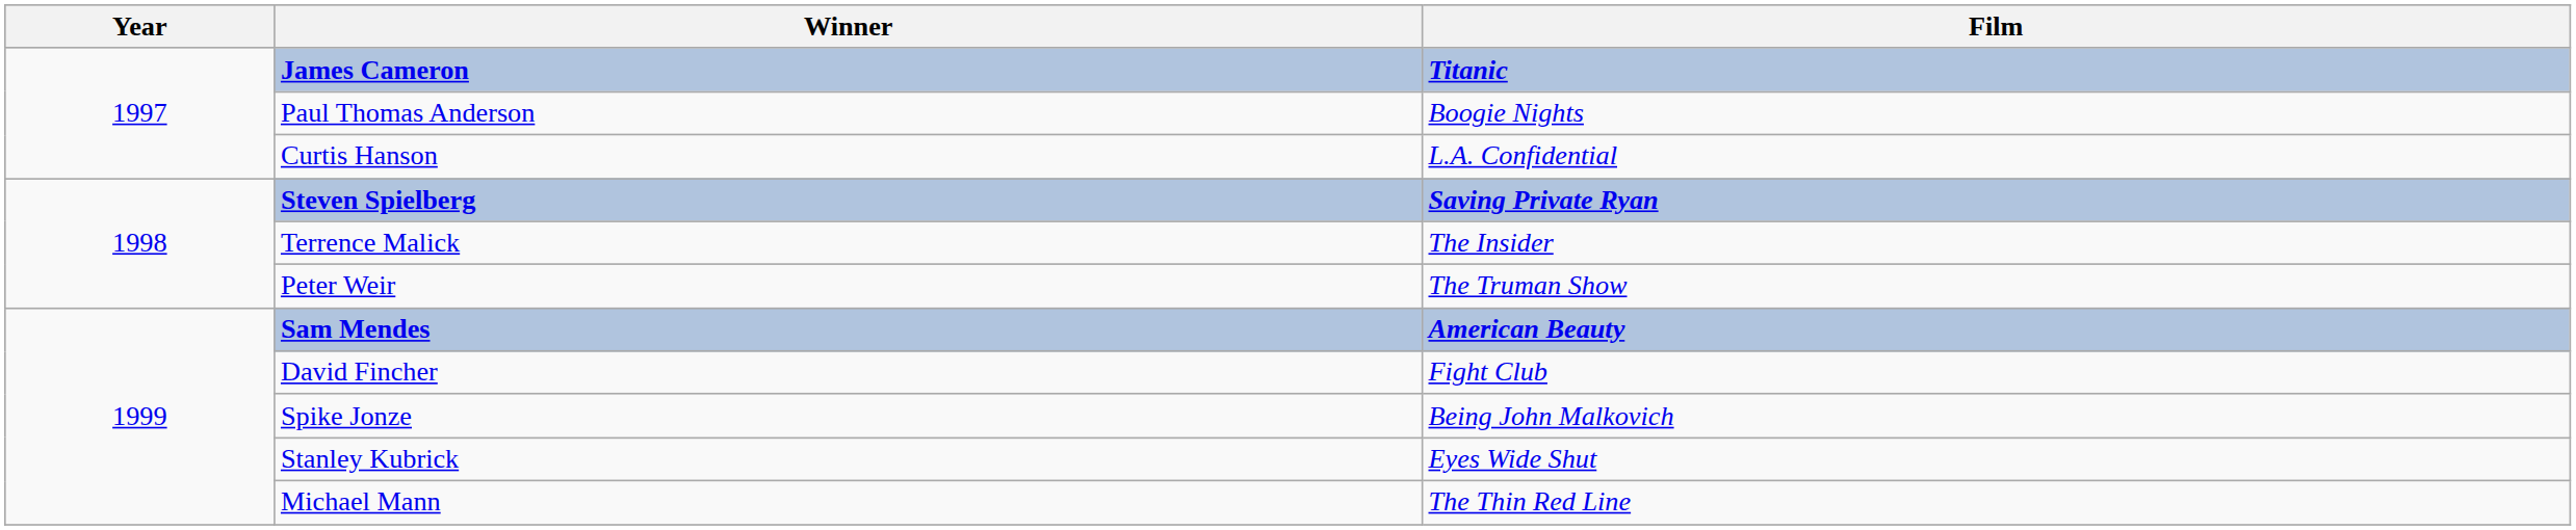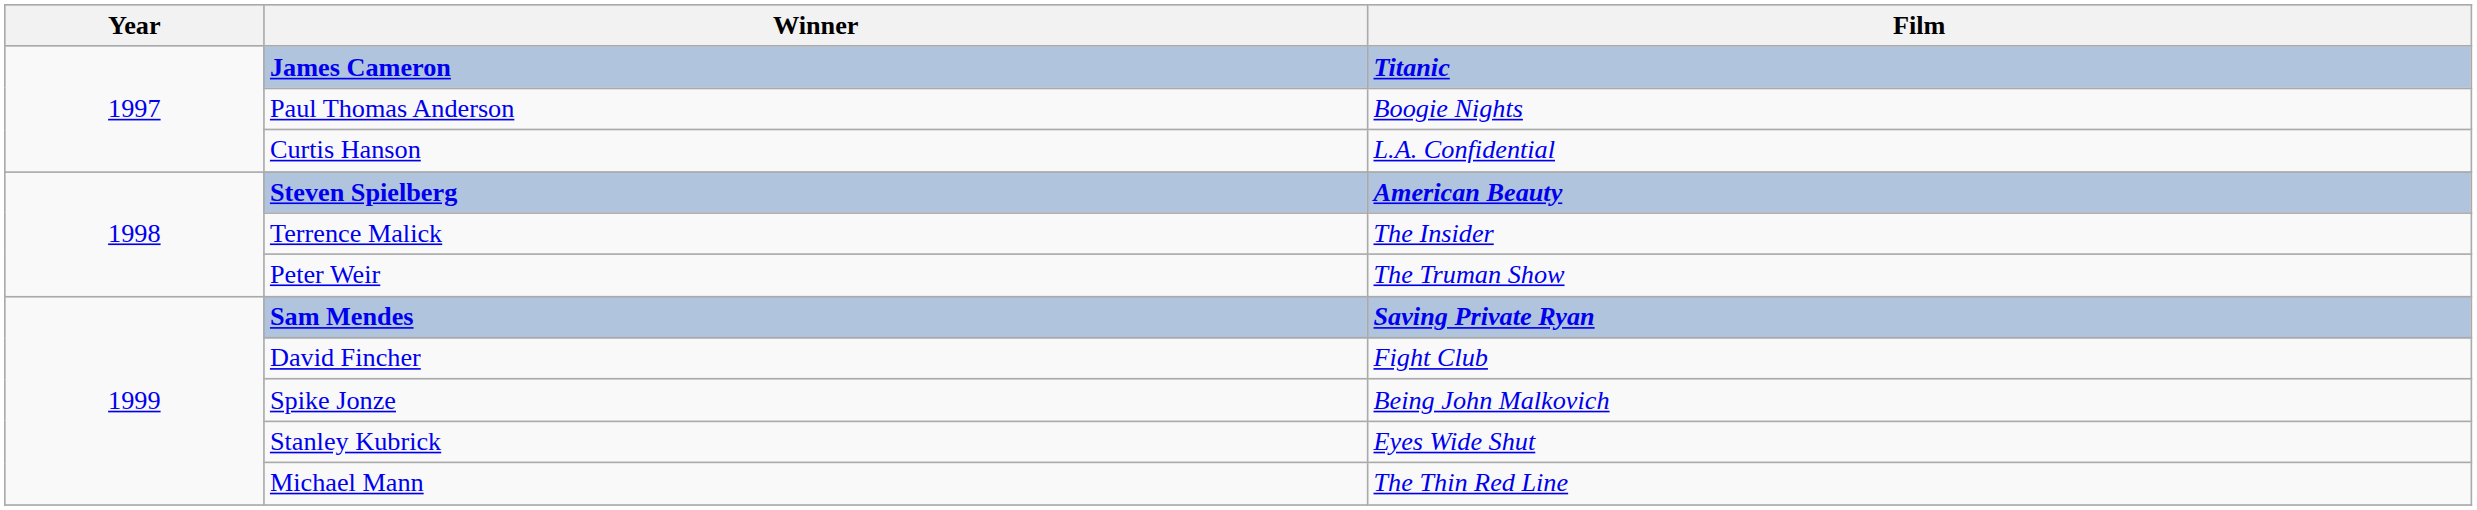Steven Spielberg | Film: Saving Private Ryan -> American Beauty
Sam Mendes | Film: American Beauty -> Saving Private Ryan
